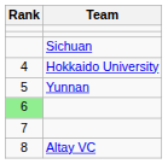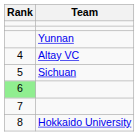row 4 | Team: Sichuan -> Yunnan
row 5 | Team: Hokkaido University -> Altay VC
row 6 | Team: Yunnan -> Sichuan
row 9 | Team: Altay VC -> Hokkaido University
